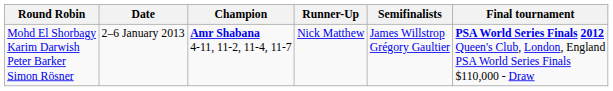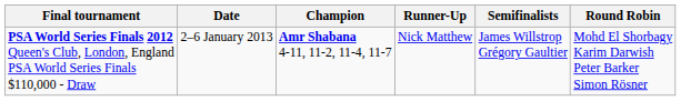columns swapped: Final tournament <-> Round Robin
